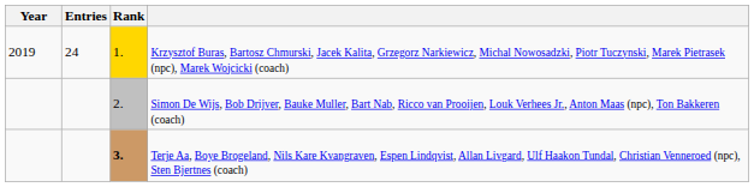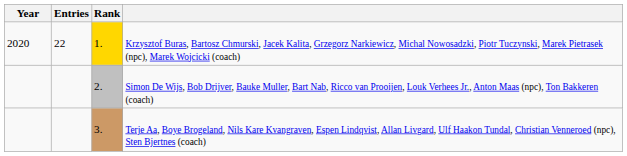row 2 | Year: 2019 -> 2020
row 2 | Entries: 24 -> 22
row 4 | Rank: bold -> normal
